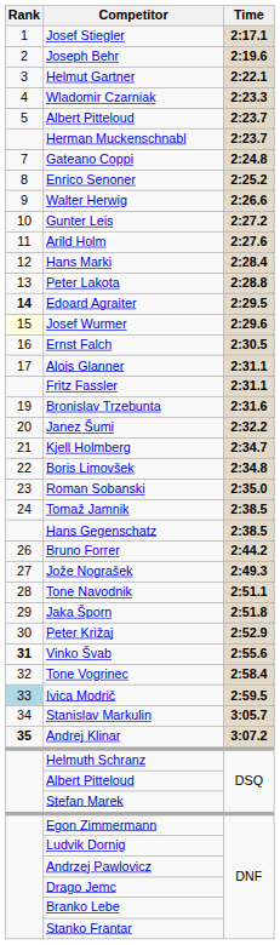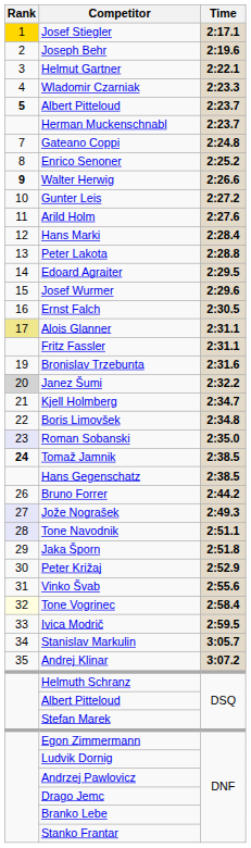Josef Stiegler | Rank: no background -> gold background
Albert Pitteloud / 2:23.7 | Rank: normal -> bold
Walter Herwig | Rank: normal -> bold
Edoard Agraiter | Rank: bold -> normal
Josef Wurmer | Rank: lightyellow background -> no background
Alois Glanner | Rank: no background -> khaki background
Janez Šumi | Rank: no background -> lightgrey background
Roman Sobanski | Rank: no background -> lavender background
Tomaž Jamnik | Rank: normal -> bold
Jože Nograšek | Rank: no background -> lavender background
Tone Navodnik | Rank: no background -> lavender background
Vinko Švab | Rank: bold -> normal
Tone Vogrinec | Rank: no background -> lightyellow background
Ivica Modrič | Rank: lightblue background -> no background
Andrej Klinar | Rank: bold -> normal
